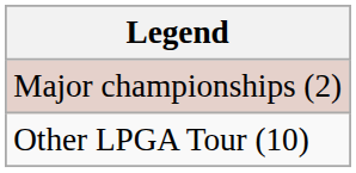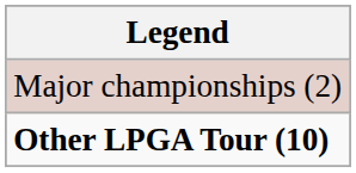row 3 | column 1: normal -> bold
